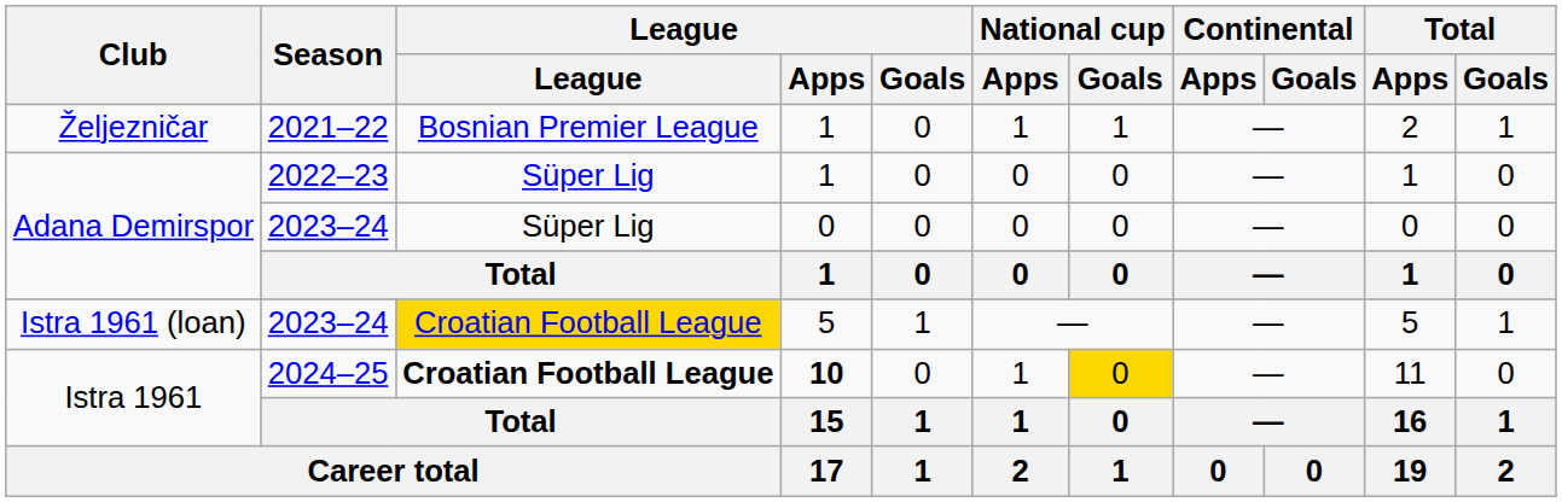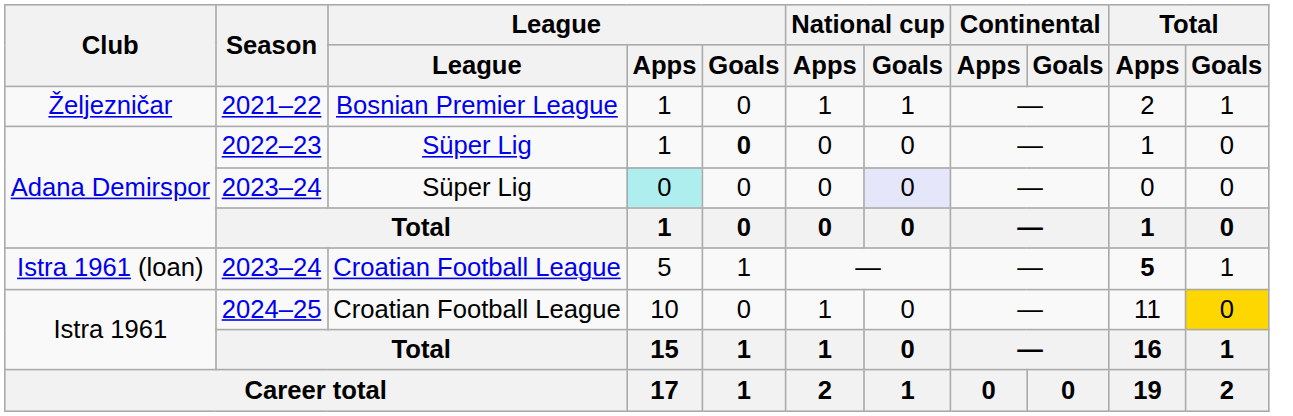Adana Demirspor / 2022–23 | League / Goals: normal -> bold
Adana Demirspor / 2023–24 | League / Apps: no background -> paleturquoise background
Adana Demirspor / 2023–24 | National cup / Goals: no background -> lavender background
Istra 1961 (loan) | League: gold background -> no background
Istra 1961 (loan) | Total / Apps: normal -> bold
Istra 1961 / 2024–25 | League: bold -> normal
Istra 1961 / 2024–25 | League / Apps: bold -> normal
Istra 1961 / 2024–25 | National cup / Goals: gold background -> no background
Istra 1961 / 2024–25 | Total / Goals: no background -> gold background
